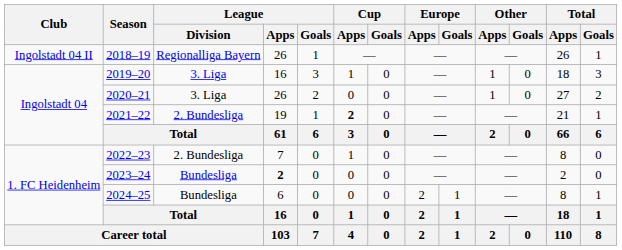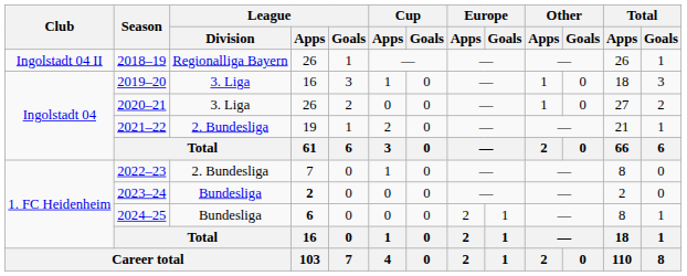2021–22 | Cup / Apps: bold -> normal
2024–25 | League / Apps: normal -> bold
